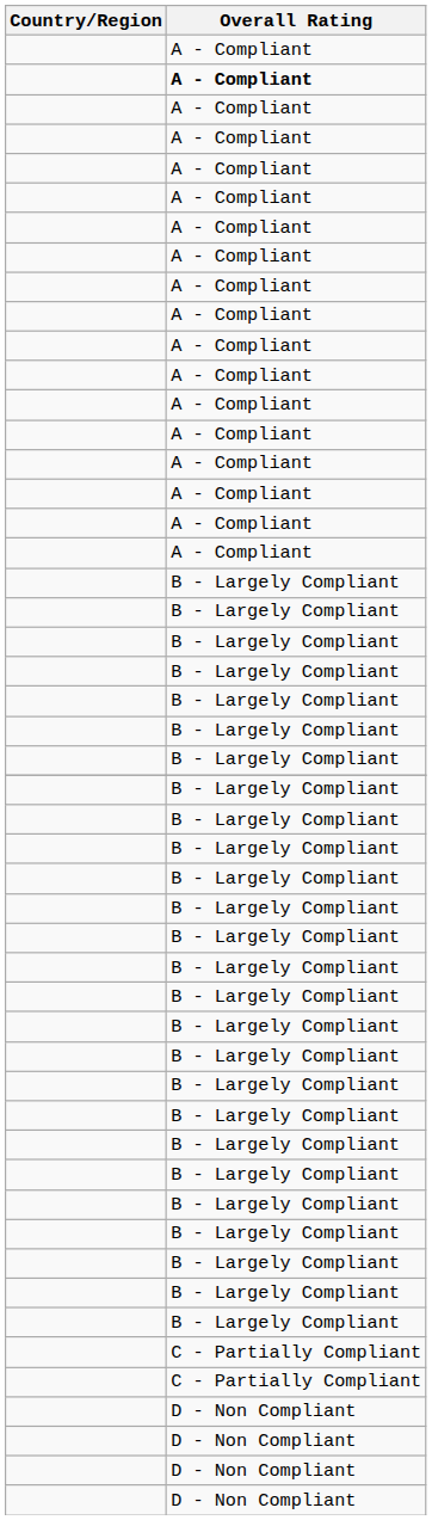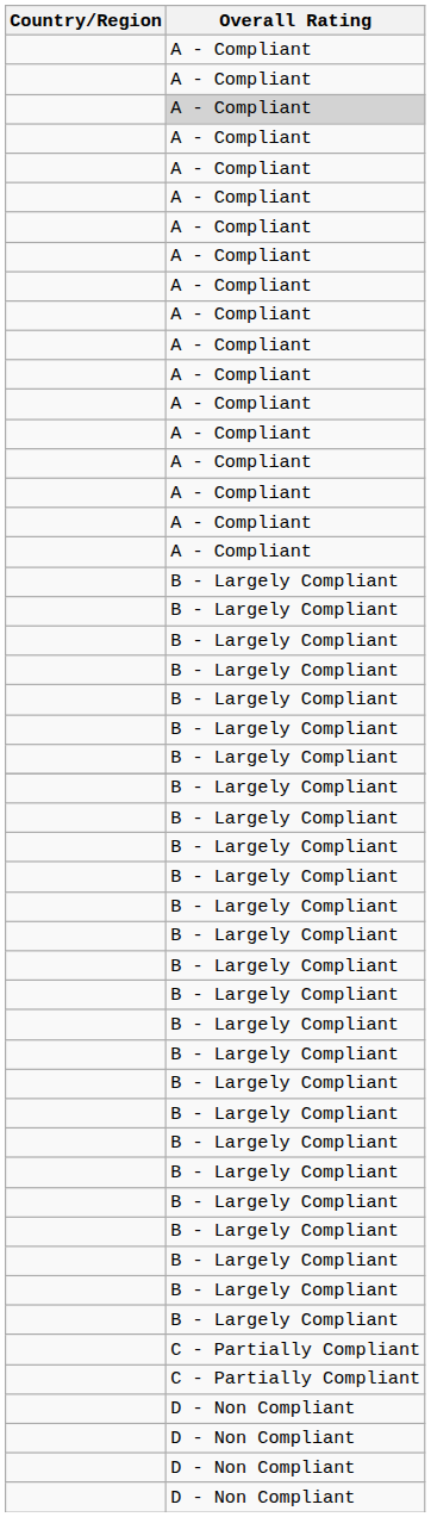row 3 | Overall Rating: bold -> normal
row 4 | Overall Rating: no background -> lightgrey background
